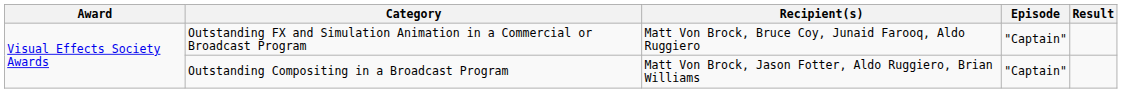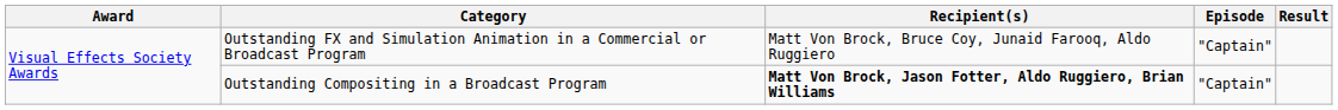Outstanding Compositing in a Broadcast Program | Recipient(s): normal -> bold
